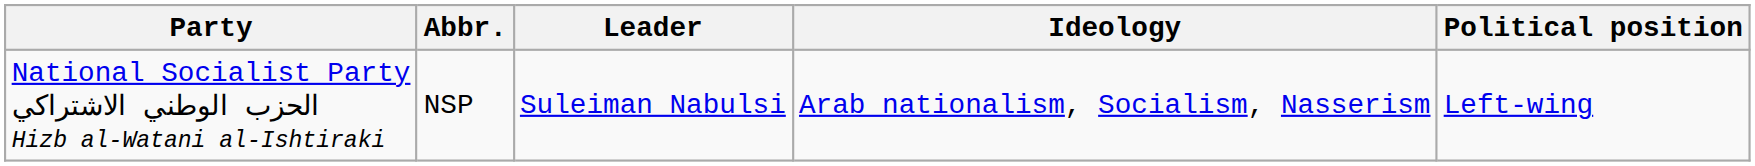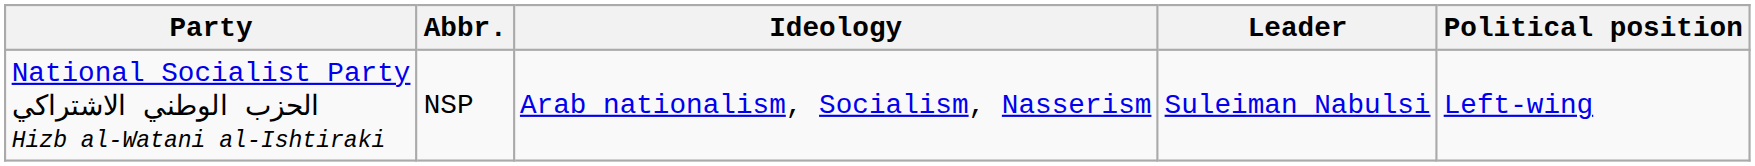columns swapped: Leader <-> Ideology
